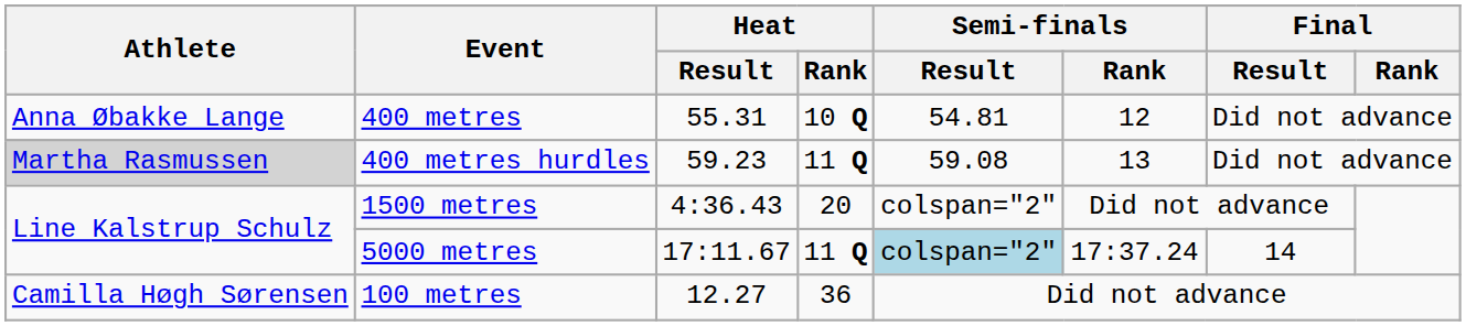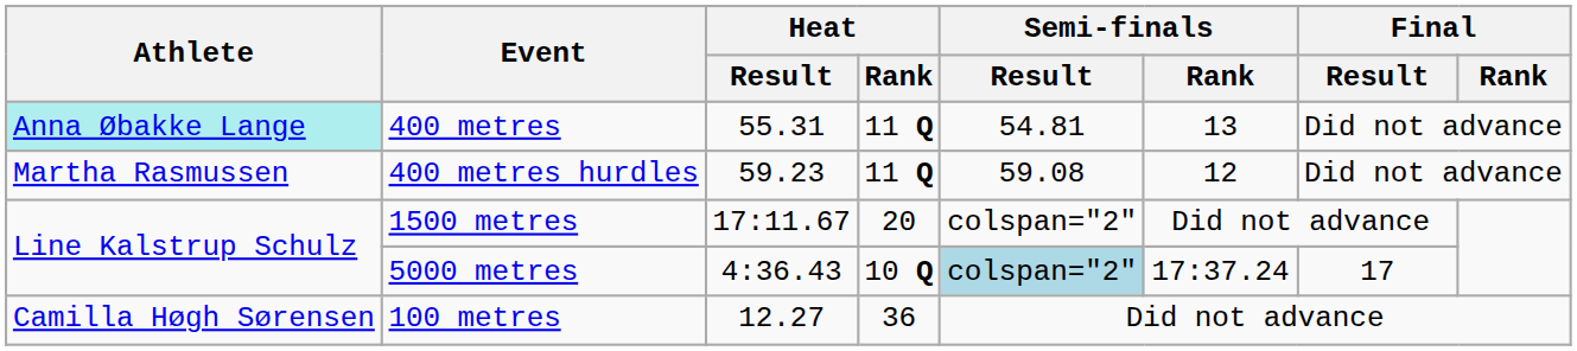400 metres | Athlete: no background -> paleturquoise background
400 metres | Heat / Rank: 10 Q -> 11 Q
400 metres | Semi-finals / Rank: 12 -> 13
400 metres hurdles | Athlete: lightgrey background -> no background
400 metres hurdles | Semi-finals / Rank: 13 -> 12
1500 metres | Heat / Result: 4:36.43 -> 17:11.67
5000 metres | Heat / Result: 17:11.67 -> 4:36.43
5000 metres | Heat / Rank: 11 Q -> 10 Q
5000 metres | Final / Result: 14 -> 17
